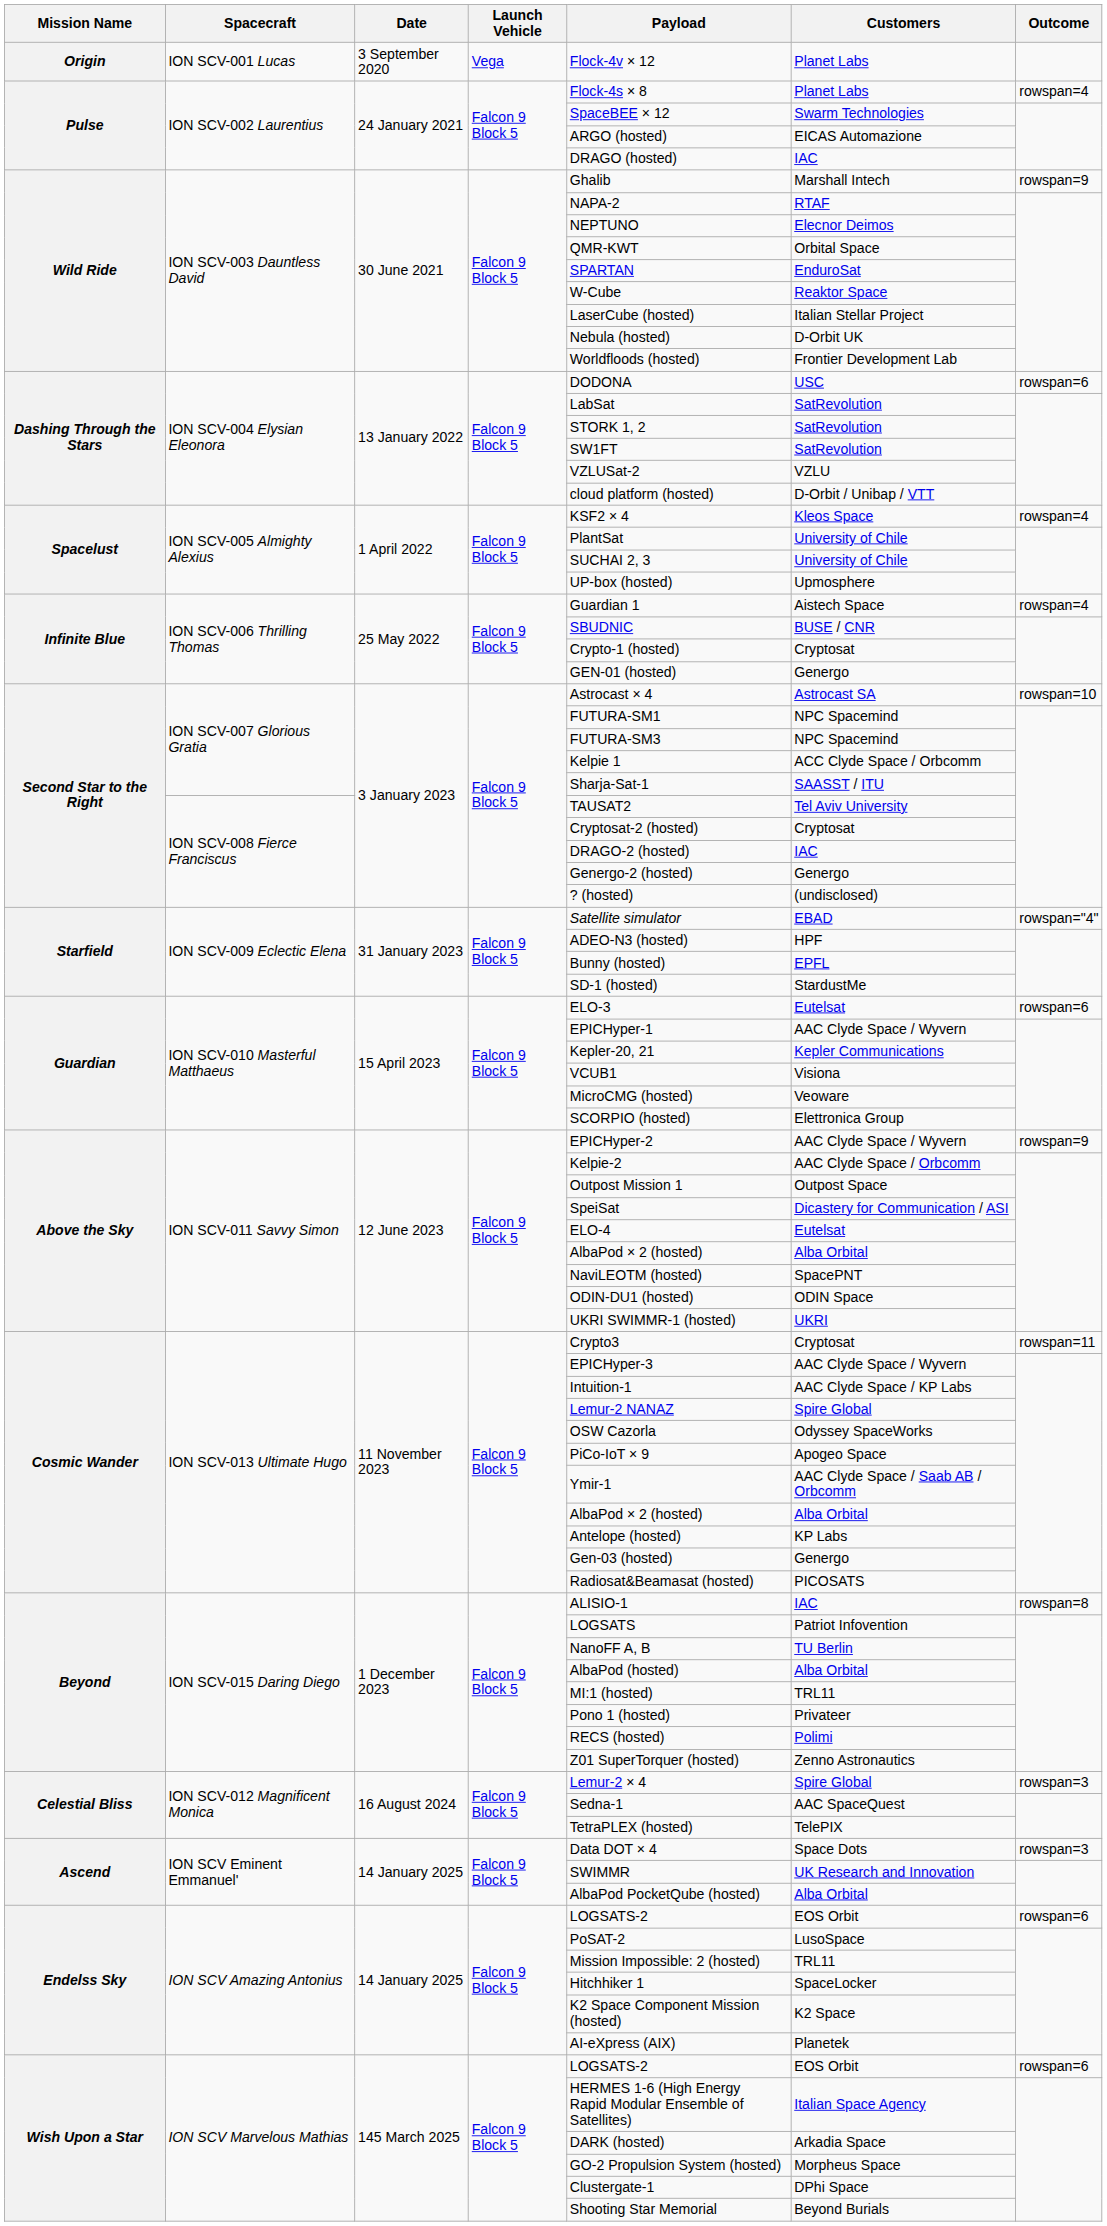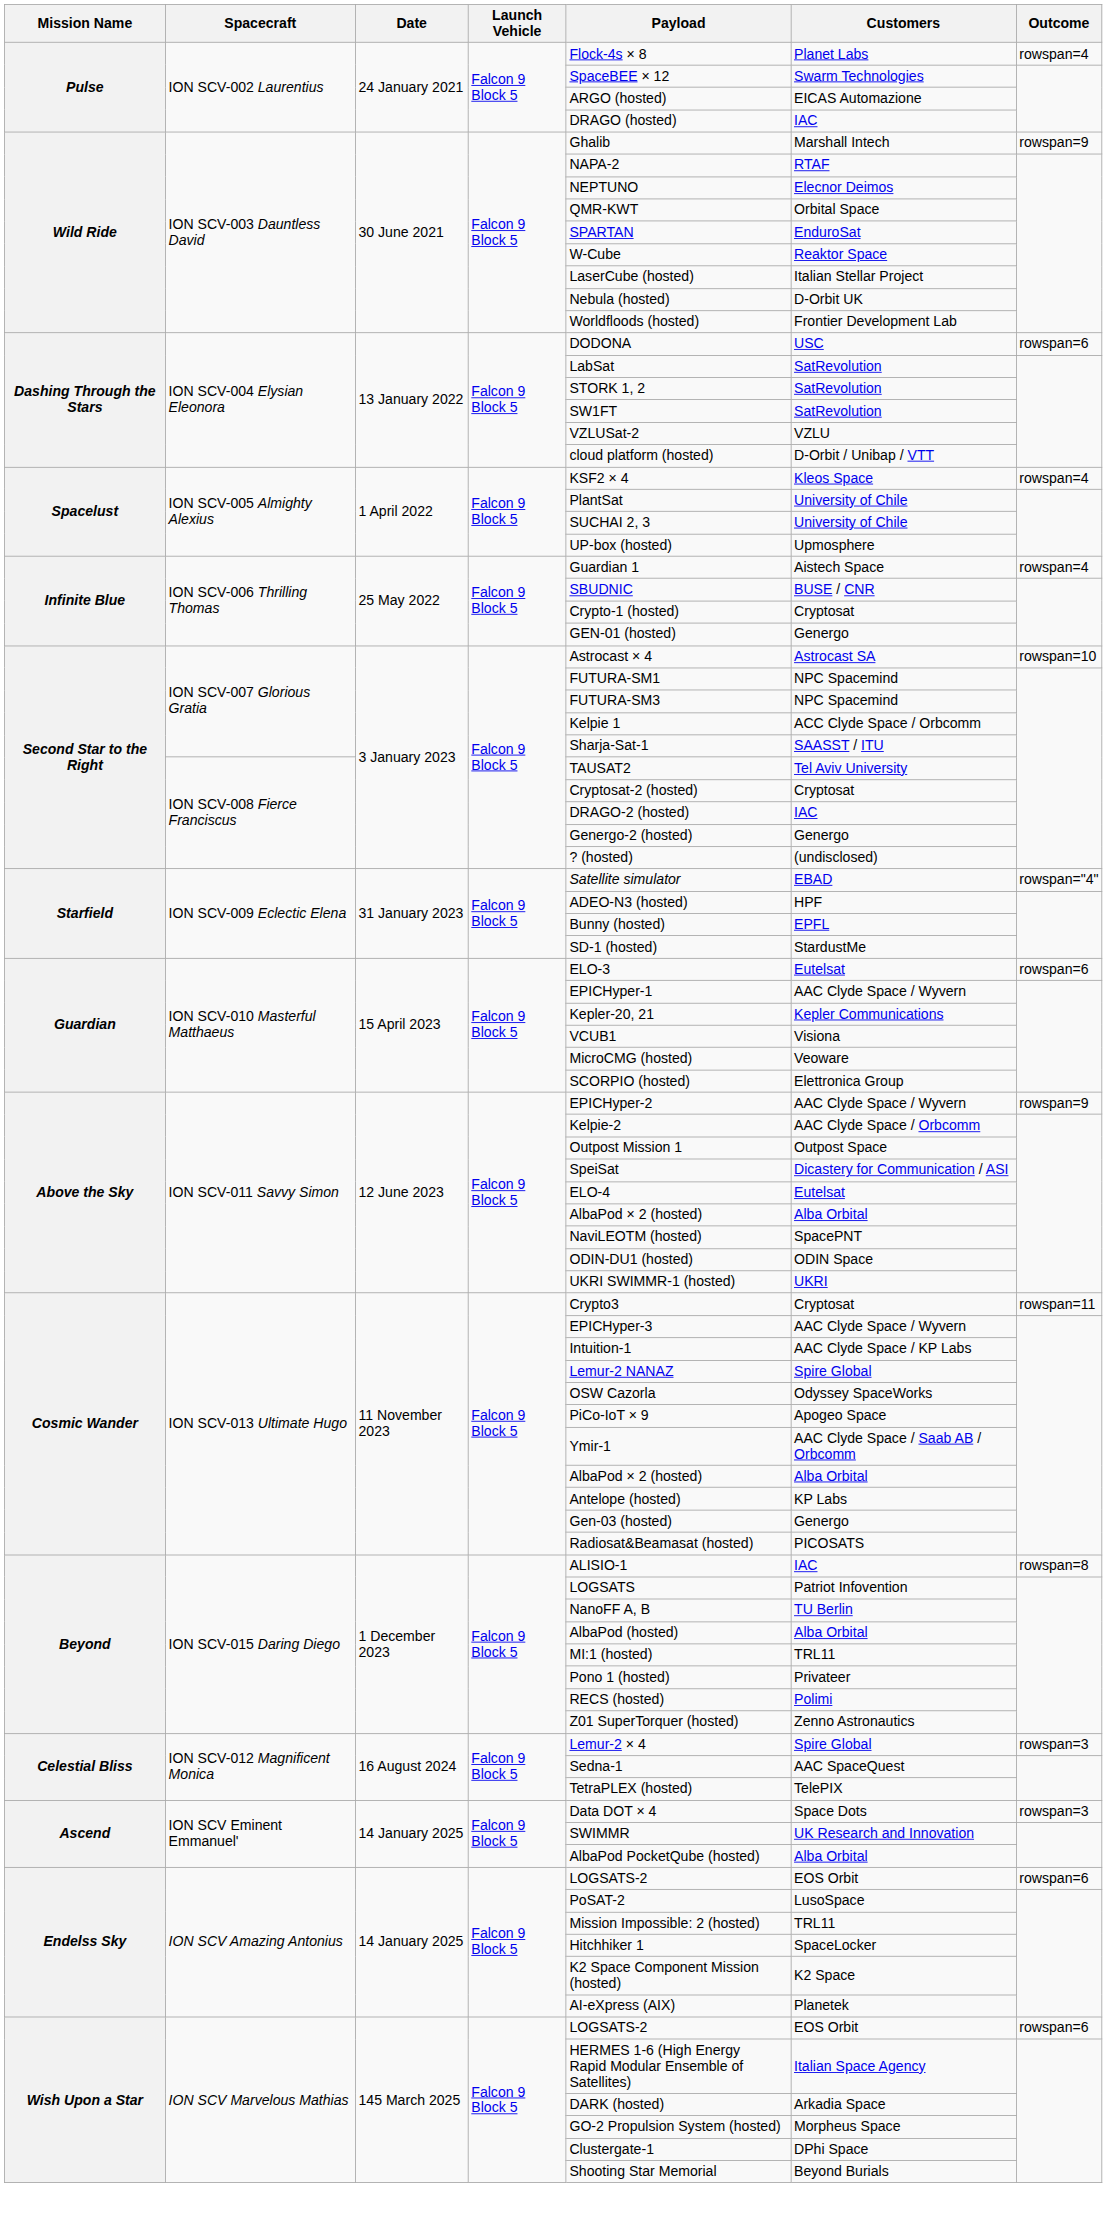- row: Origin | ION SCV-001 Lucas | 3 September 2020 | Vega | Flock-4v × 12 | Planet Labs
